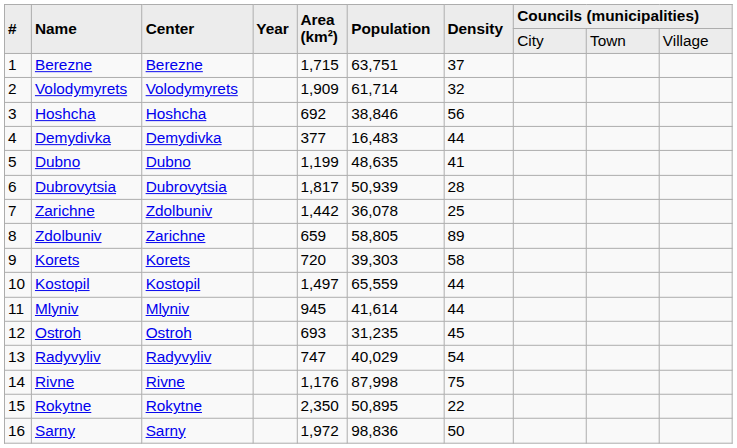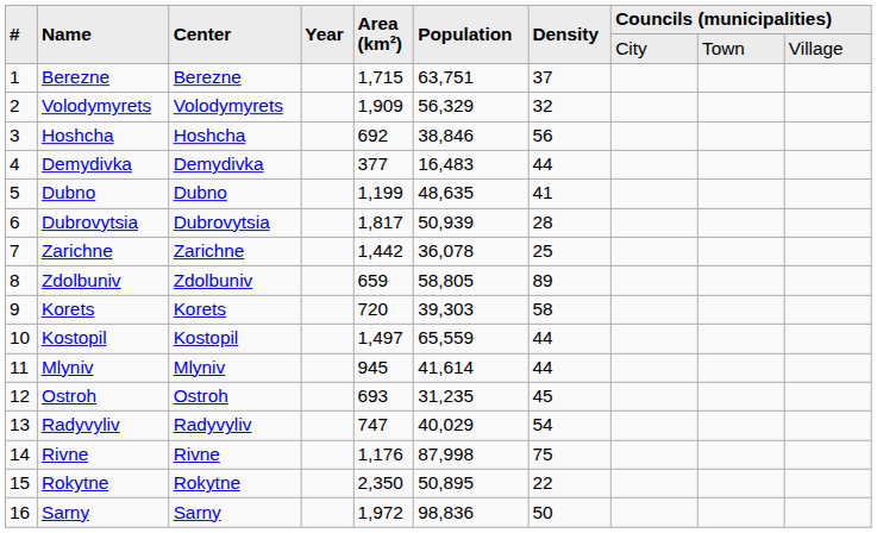row 4 | Population: 61,714 -> 56,329
row 9 | Center: Zdolbuniv -> Zarichne
row 10 | Center: Zarichne -> Zdolbuniv
